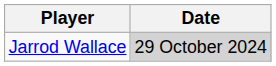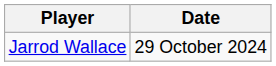Jarrod Wallace | Date: lightgrey background -> no background
